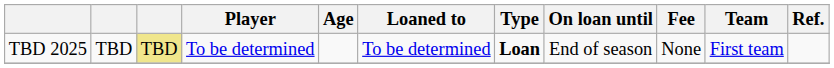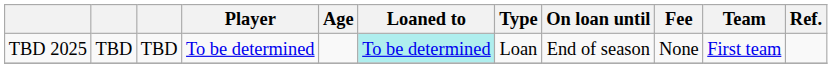TBD 2025 | column 3: khaki background -> no background
TBD 2025 | Loaned to: no background -> paleturquoise background
TBD 2025 | Type: bold -> normal
